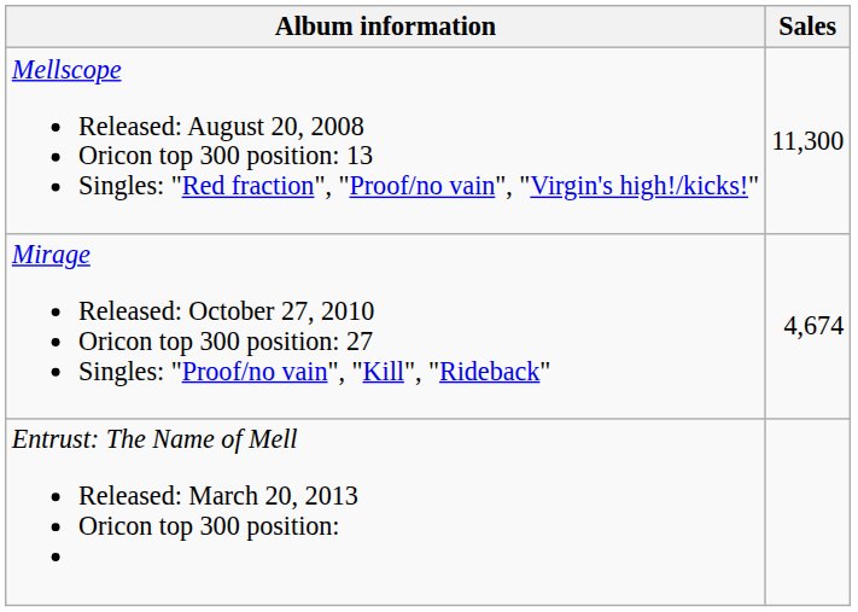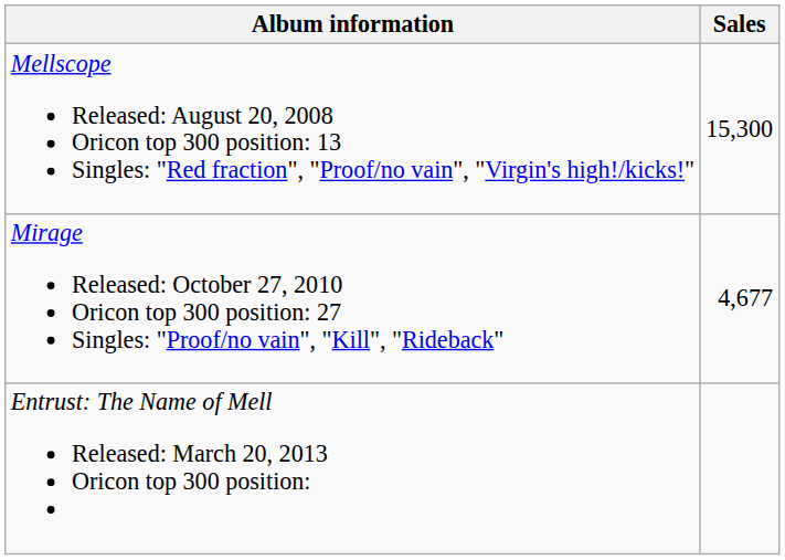row 2 | Sales: 11,300 -> 15,300
row 3 | Sales: 4,674 -> 4,677
